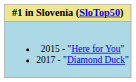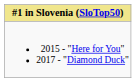row 2 | column 1: lightblue background -> no background
